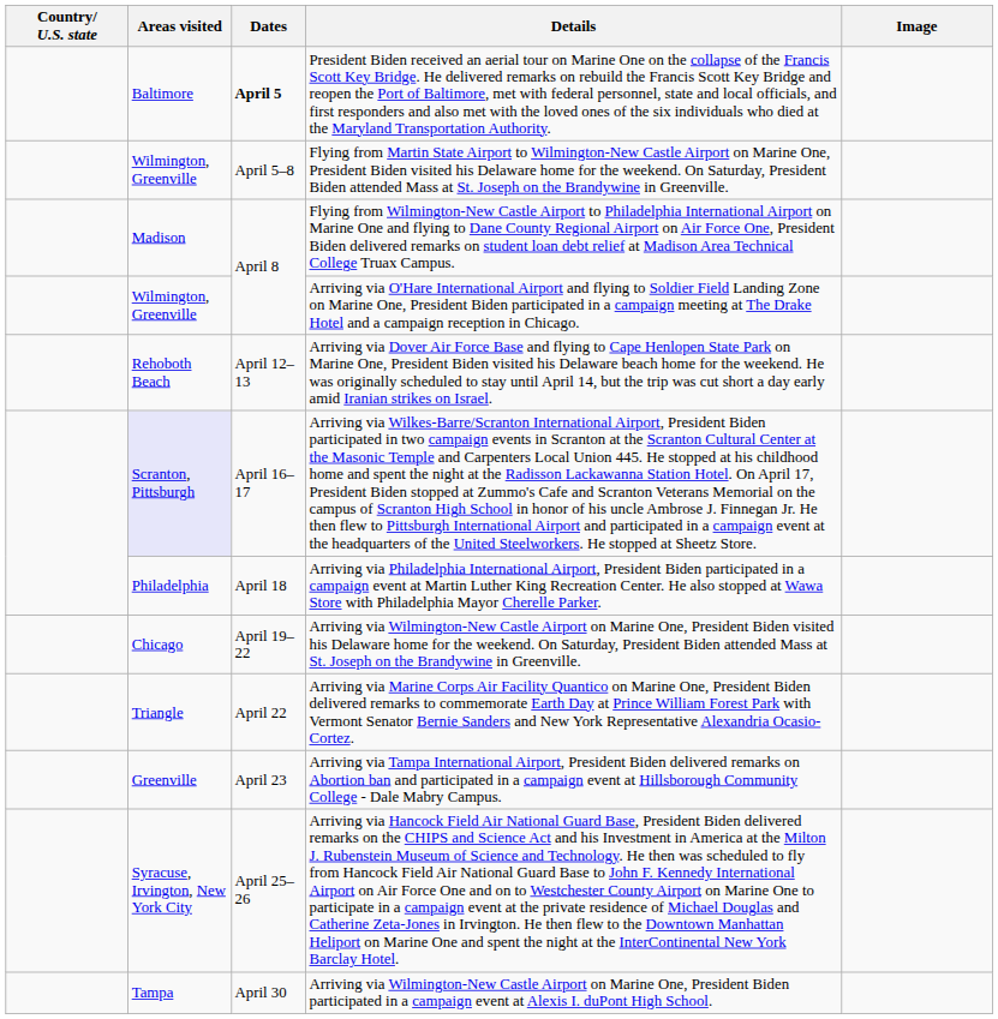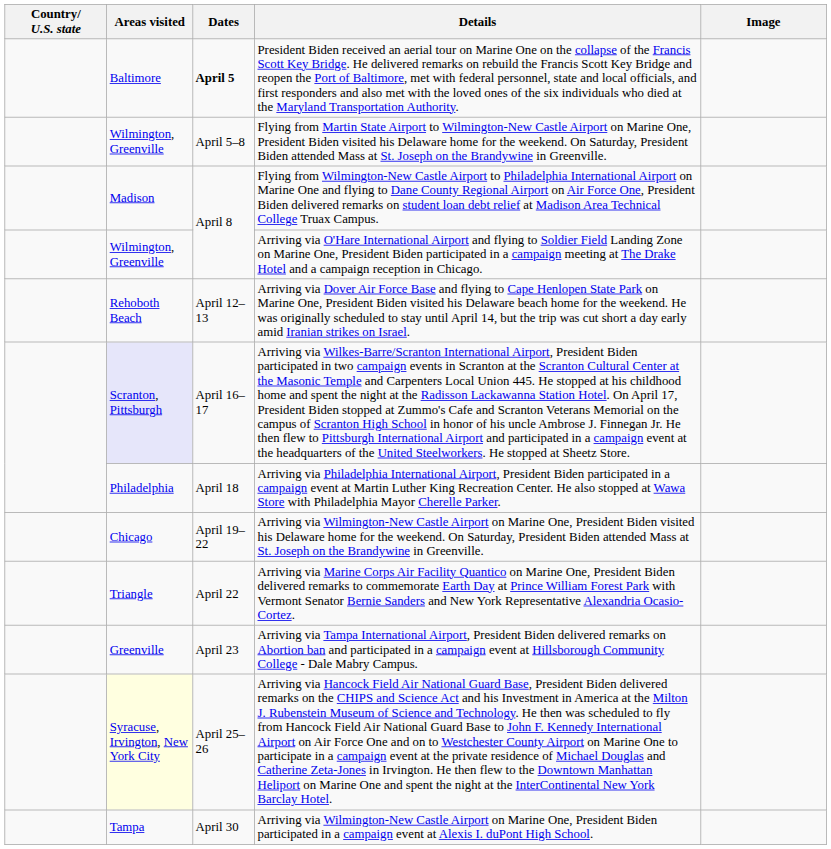row 12 | Areas visited: no background -> lightyellow background
